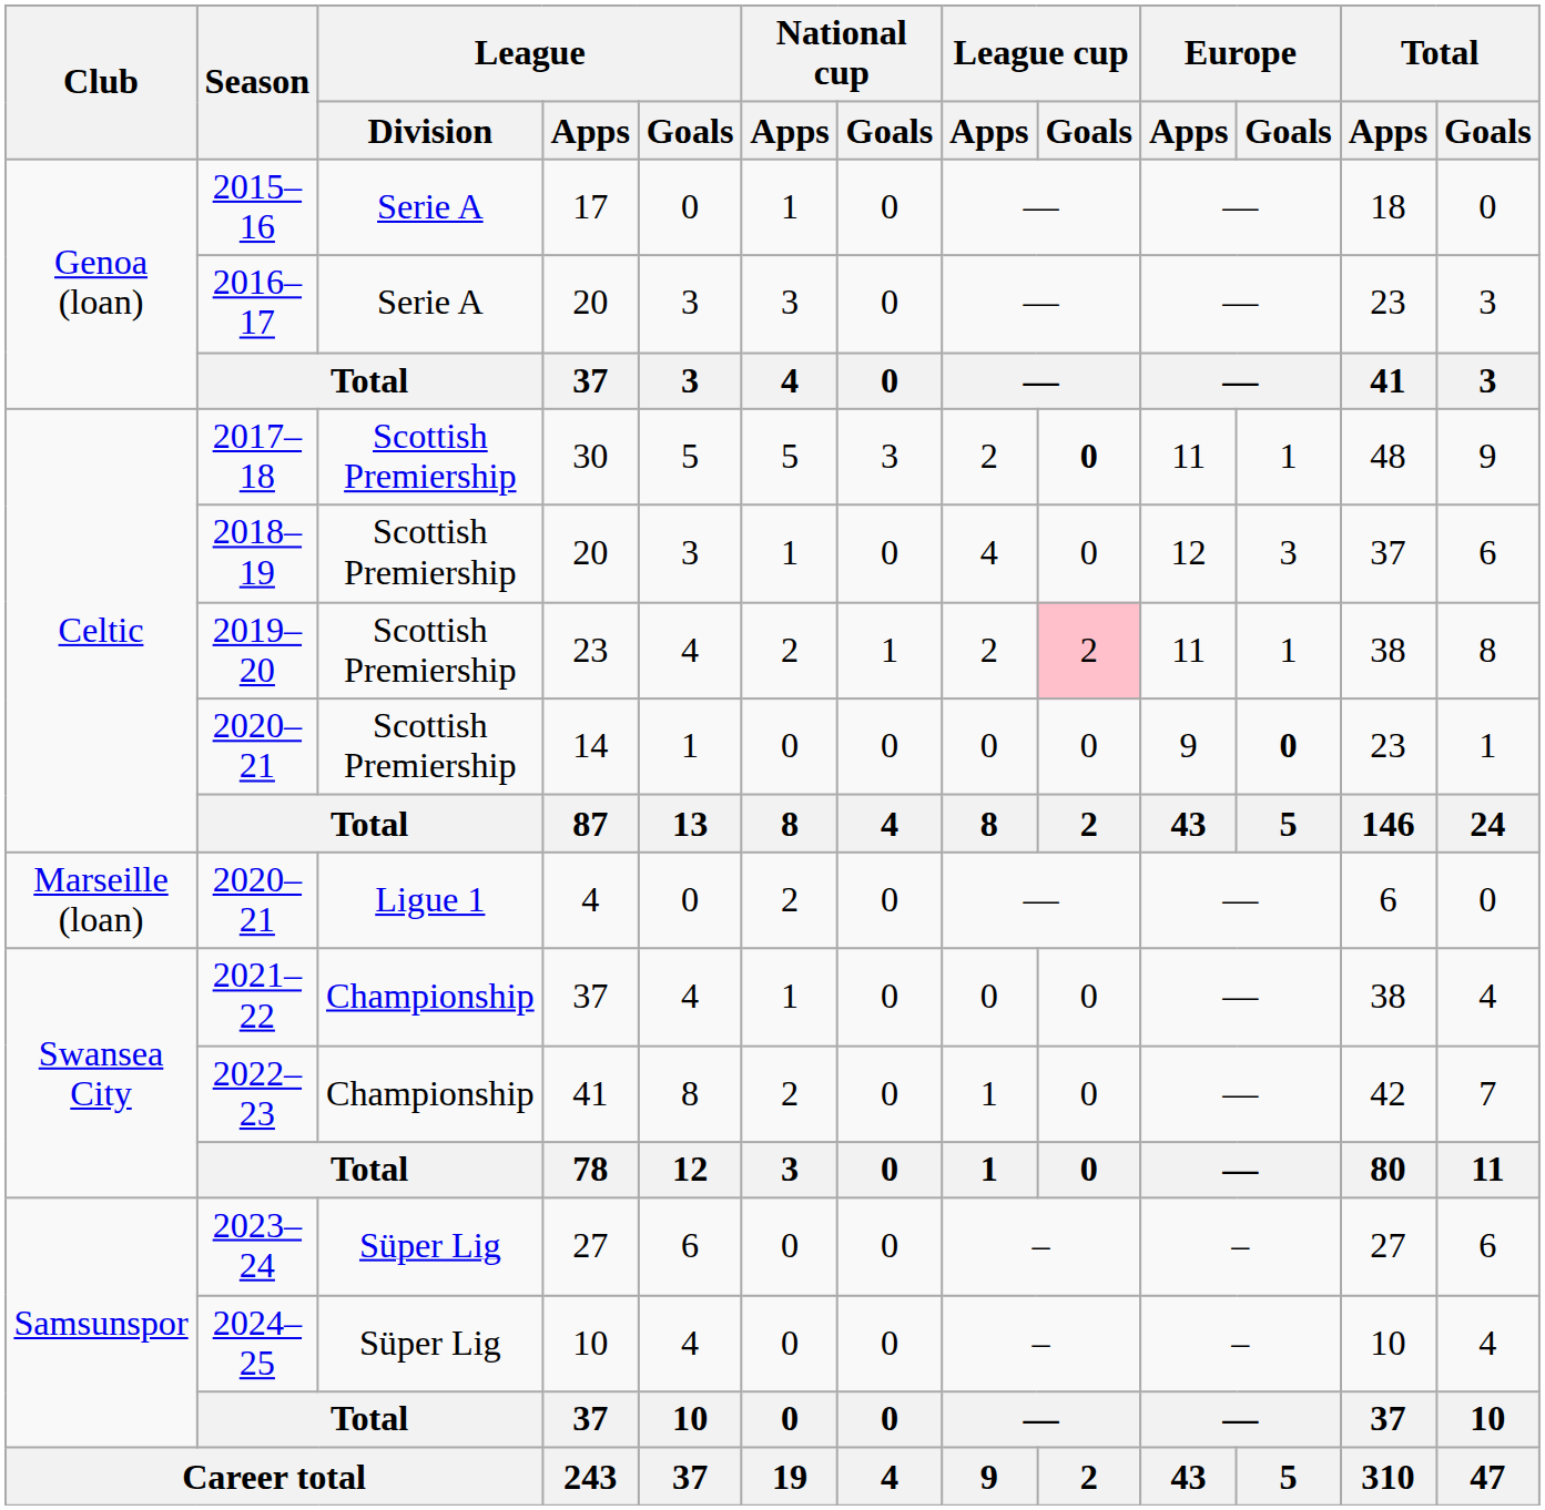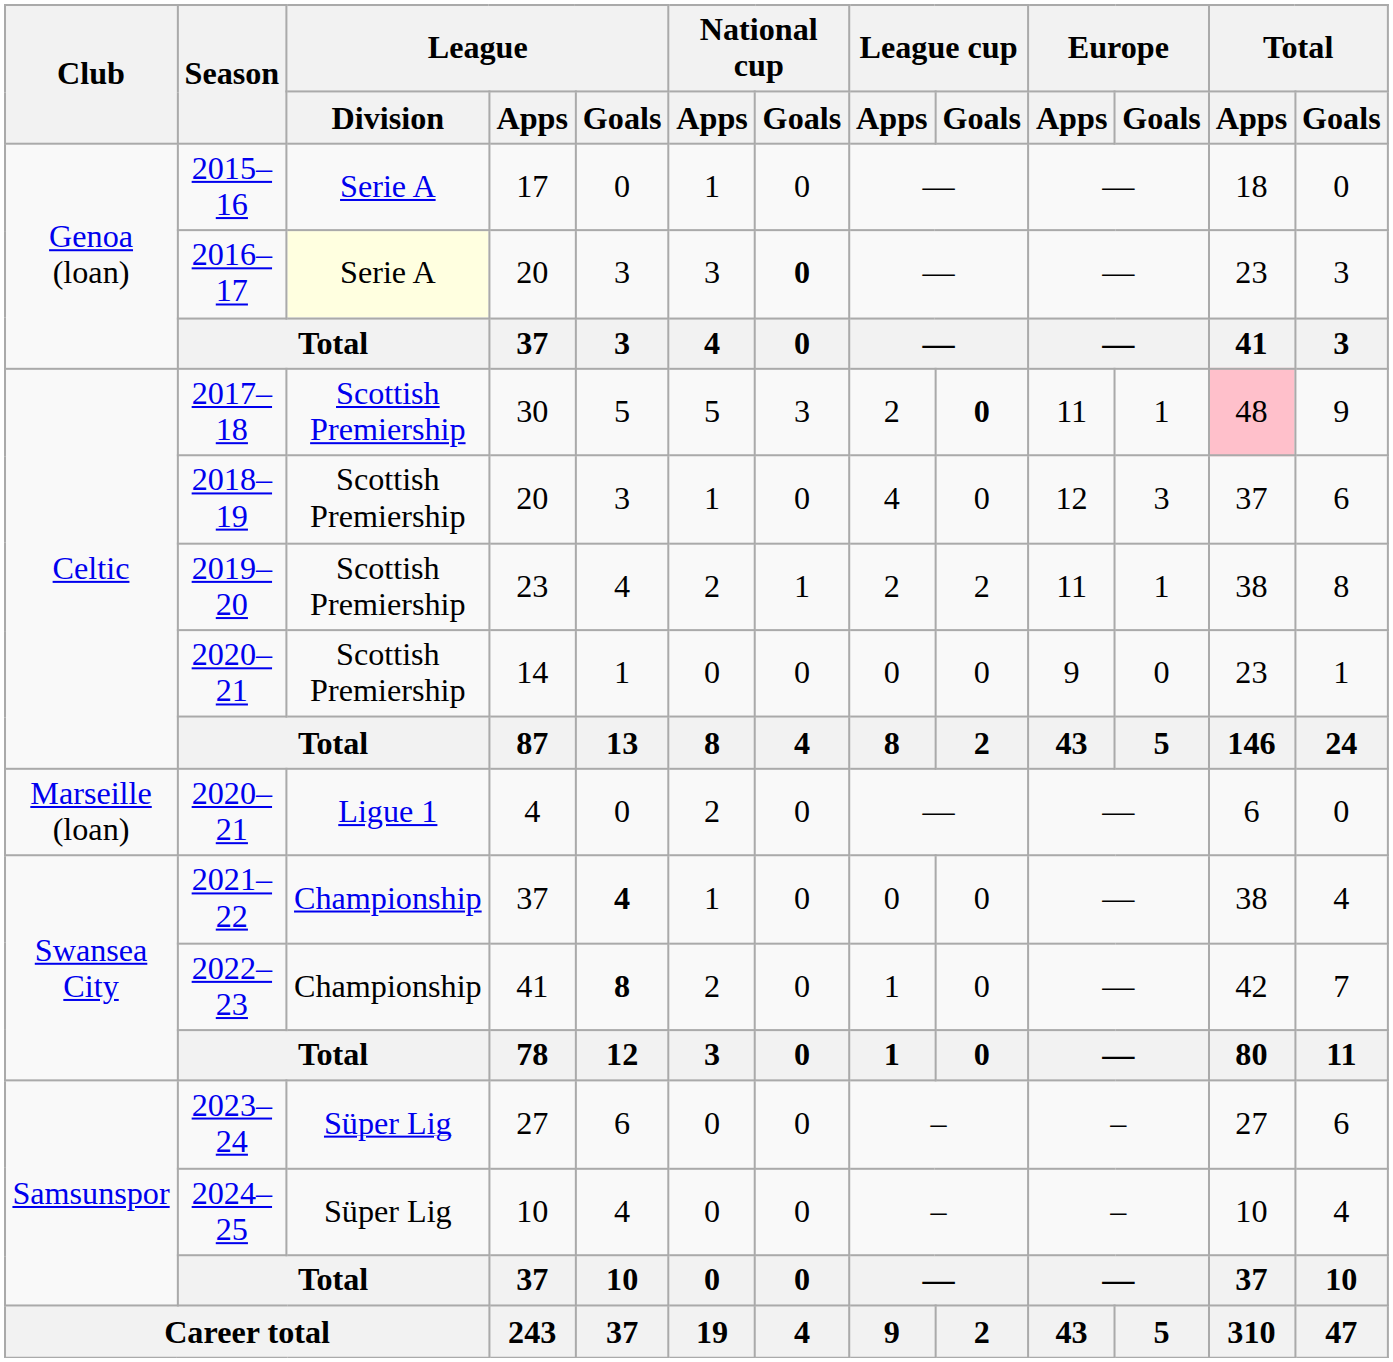2016–17 | League / Division: no background -> lightyellow background
2016–17 | National cup / Goals: normal -> bold
2017–18 | Total / Apps: no background -> pink background
2019–20 | League cup / Goals: pink background -> no background
2020–21 / 14 | Europe / Goals: bold -> normal
2021–22 | League / Goals: normal -> bold
2022–23 | League / Goals: normal -> bold
